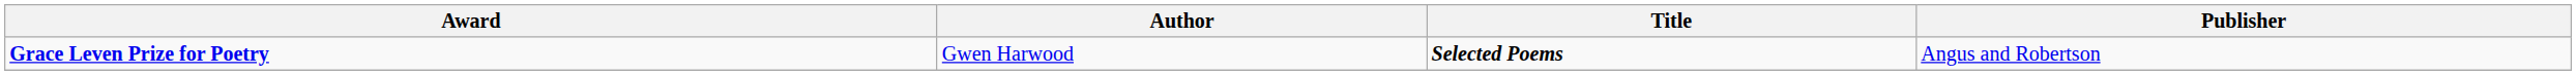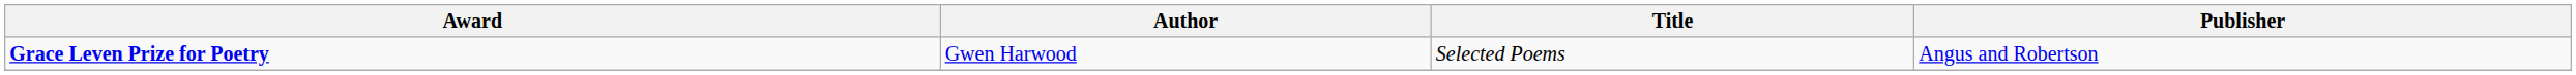Grace Leven Prize for Poetry | Title: bold -> normal
